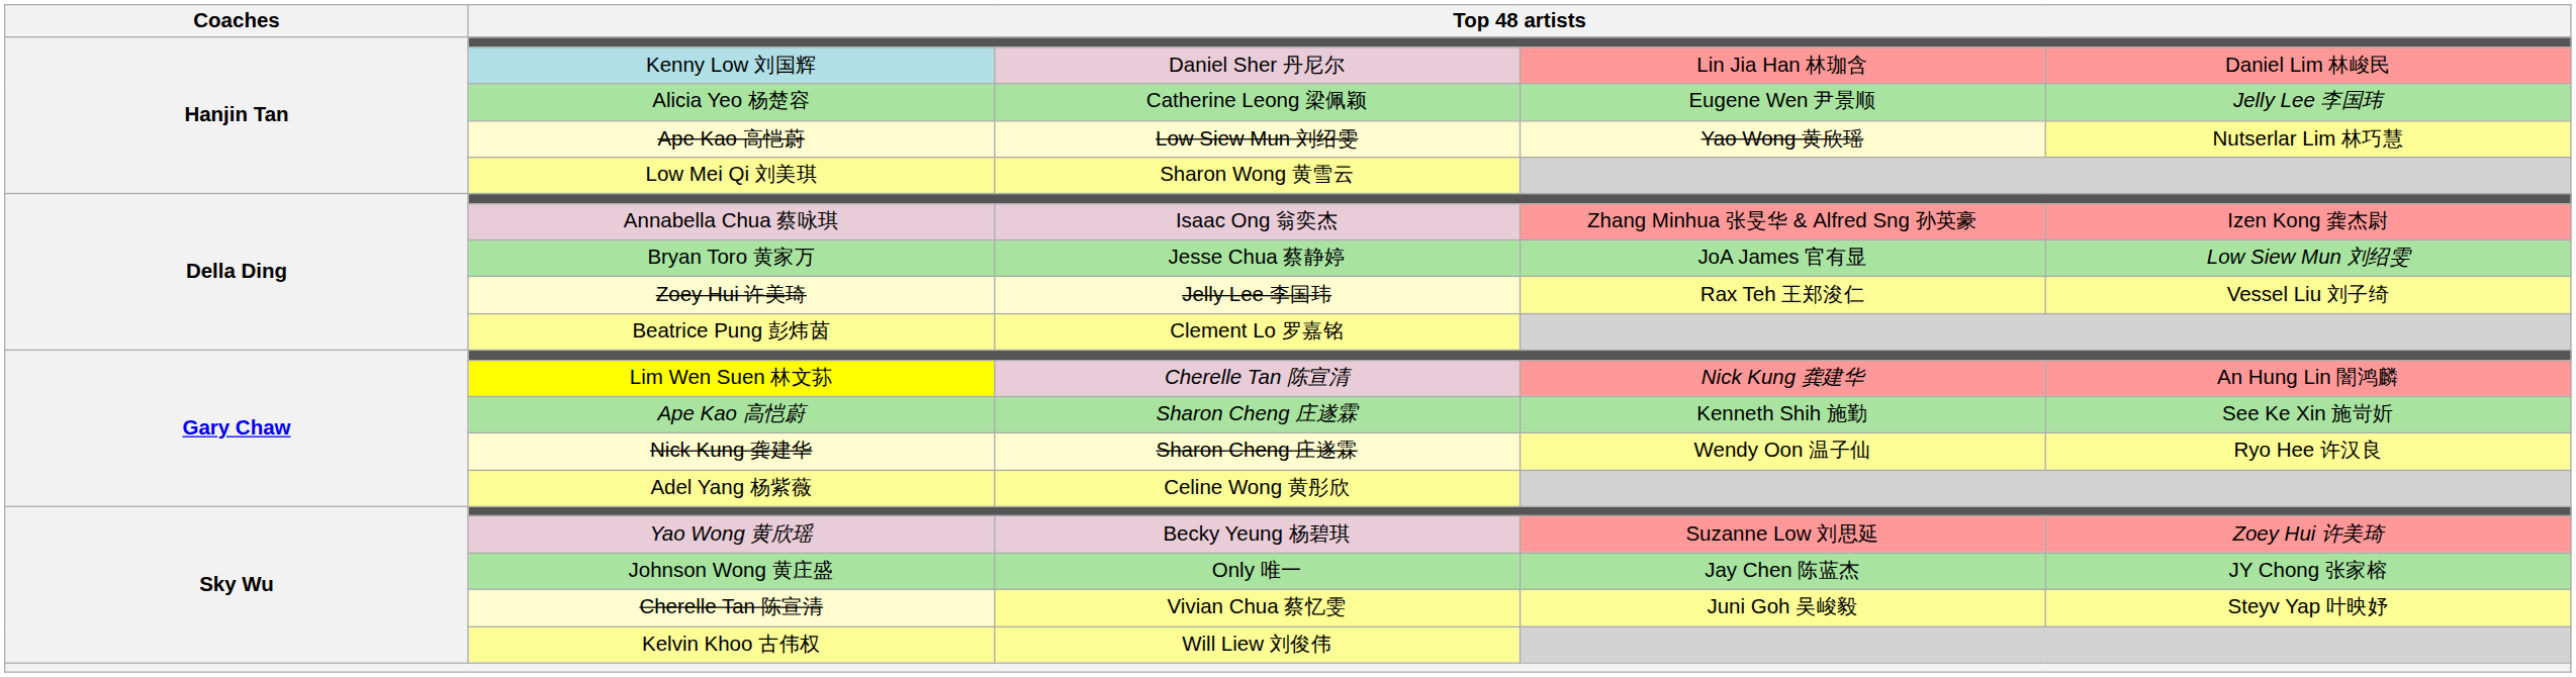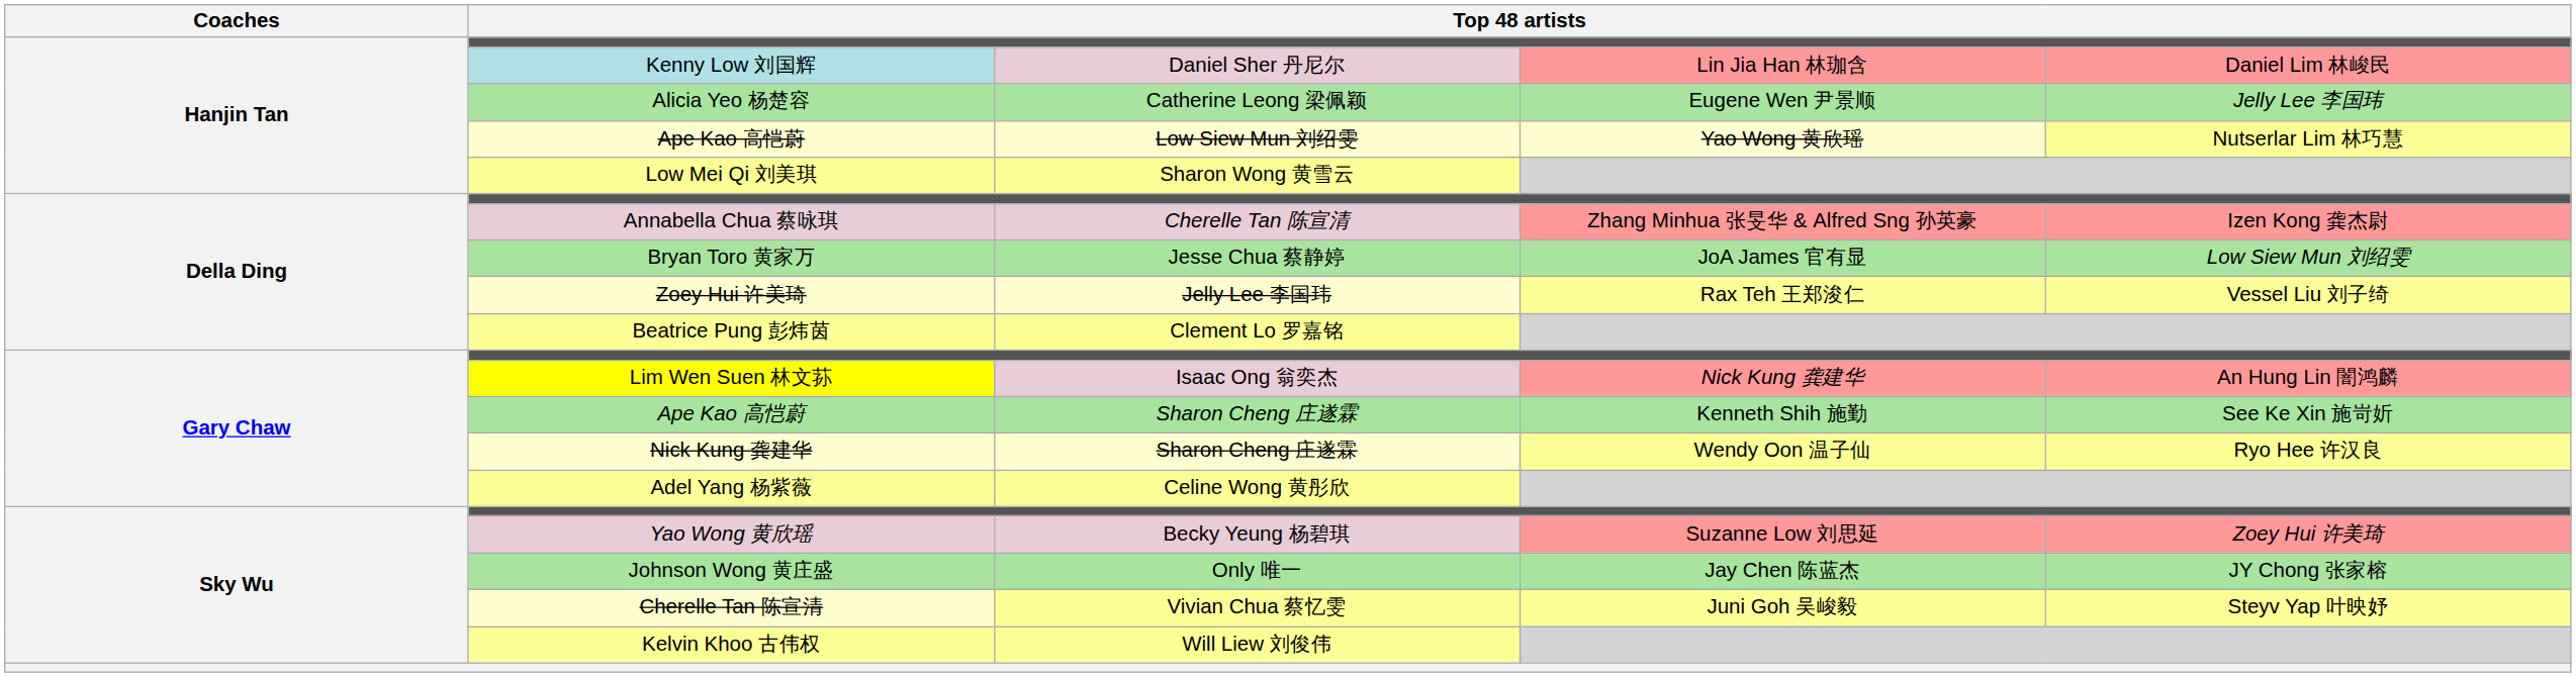Annabella Chua 蔡咏琪 | column 3: Isaac Ong 翁奕杰 -> Cherelle Tan 陈宣清
Lim Wen Suen 林文荪 | column 3: Cherelle Tan 陈宣清 -> Isaac Ong 翁奕杰
